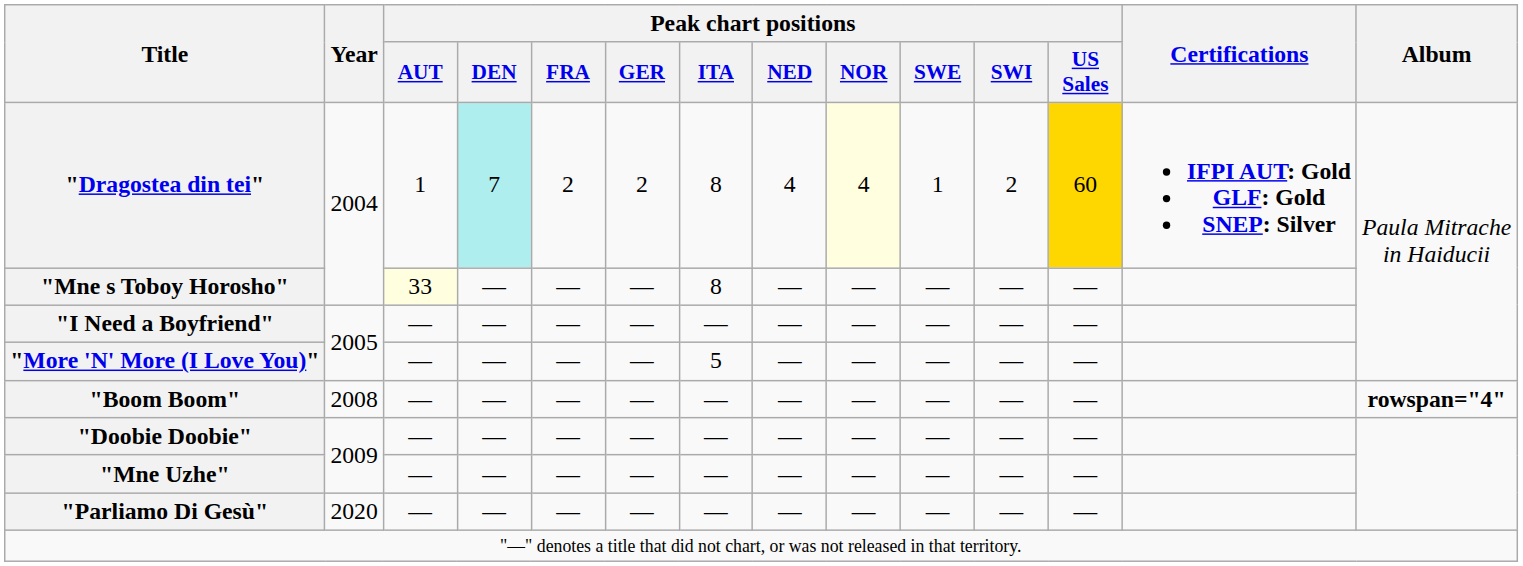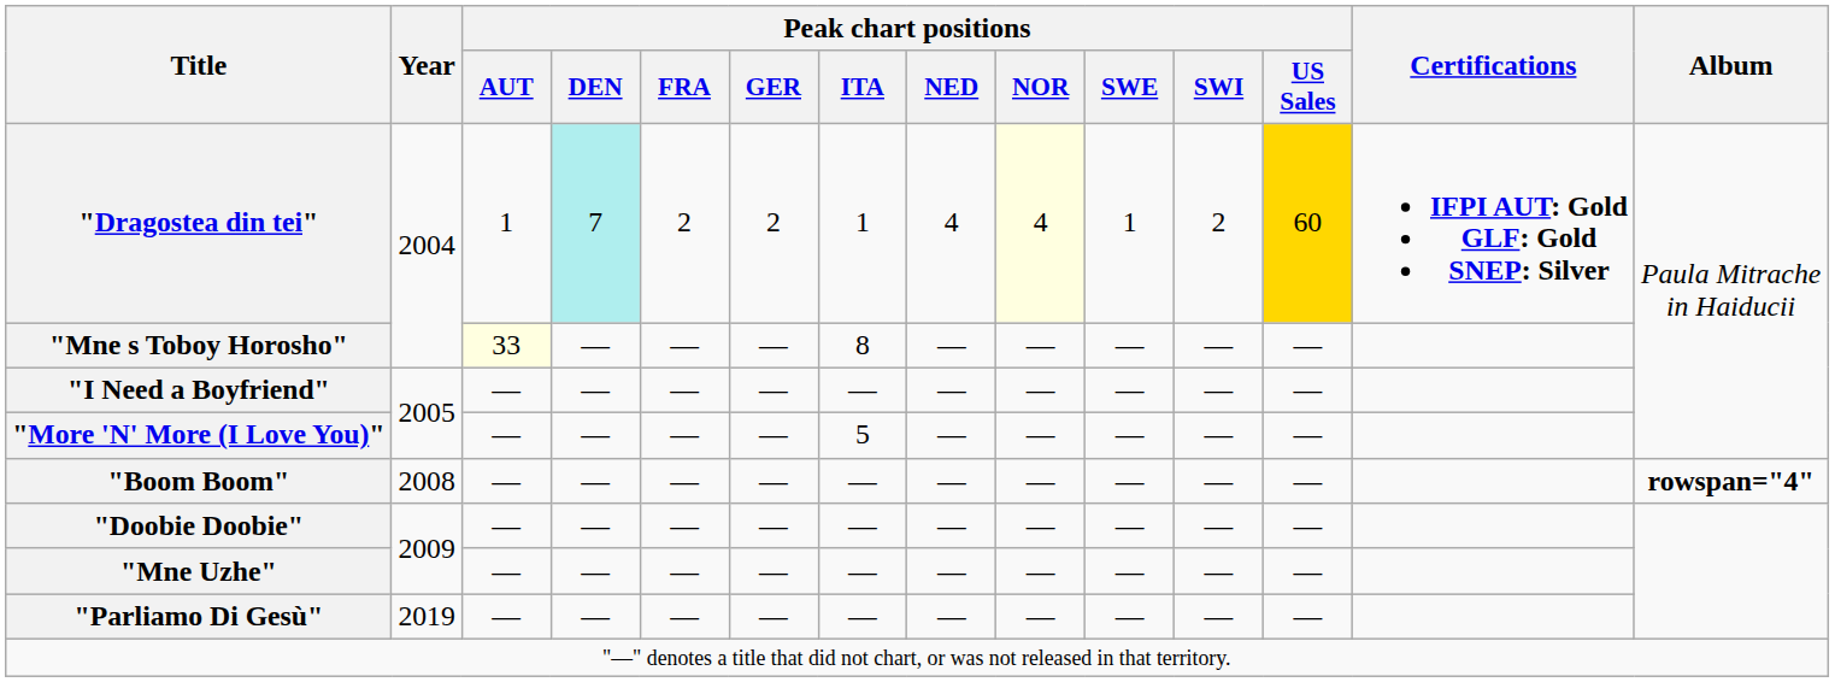"Dragostea din tei" | Peak chart positions / ITA: 8 -> 1
"Parliamo Di Gesù" | Year: 2020 -> 2019
